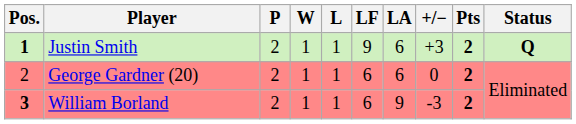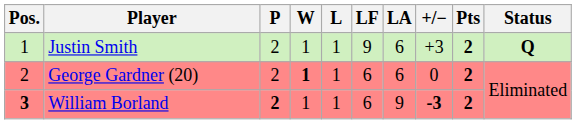Justin Smith | Pos.: bold -> normal
George Gardner (20) | W: normal -> bold
William Borland | P: normal -> bold
William Borland | +/−: normal -> bold
